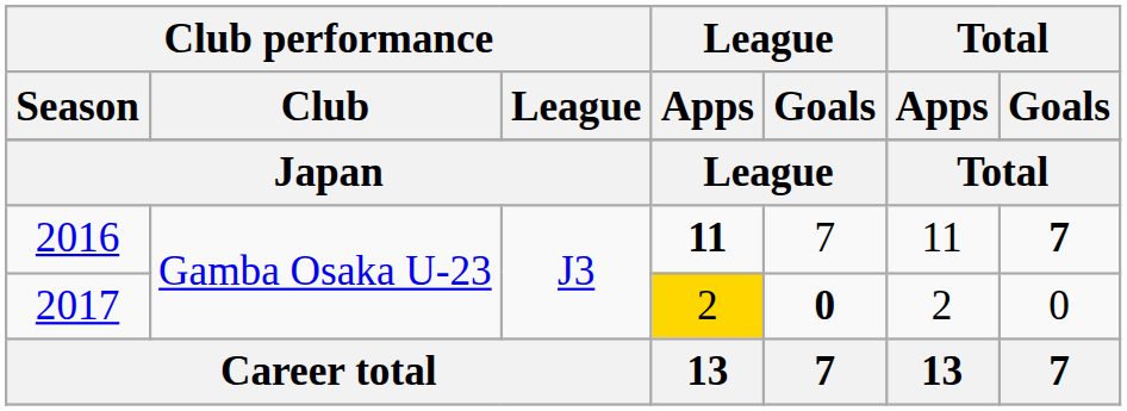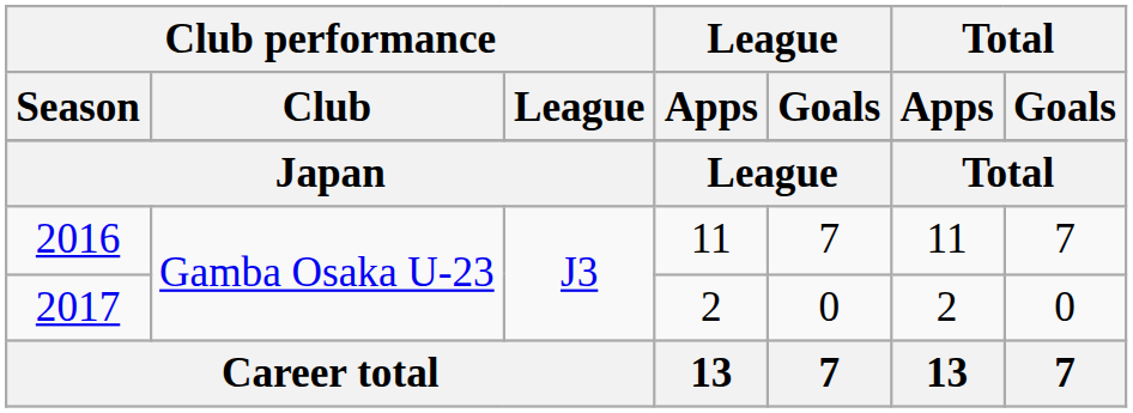2016 | League / Apps: bold -> normal
2016 | Total / Goals: bold -> normal
2017 | League / Apps: gold background -> no background
2017 | League / Goals: bold -> normal
